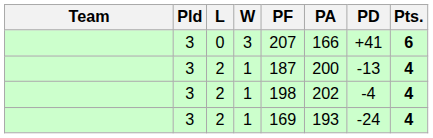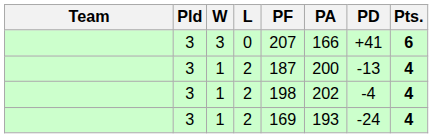columns swapped: W <-> L
